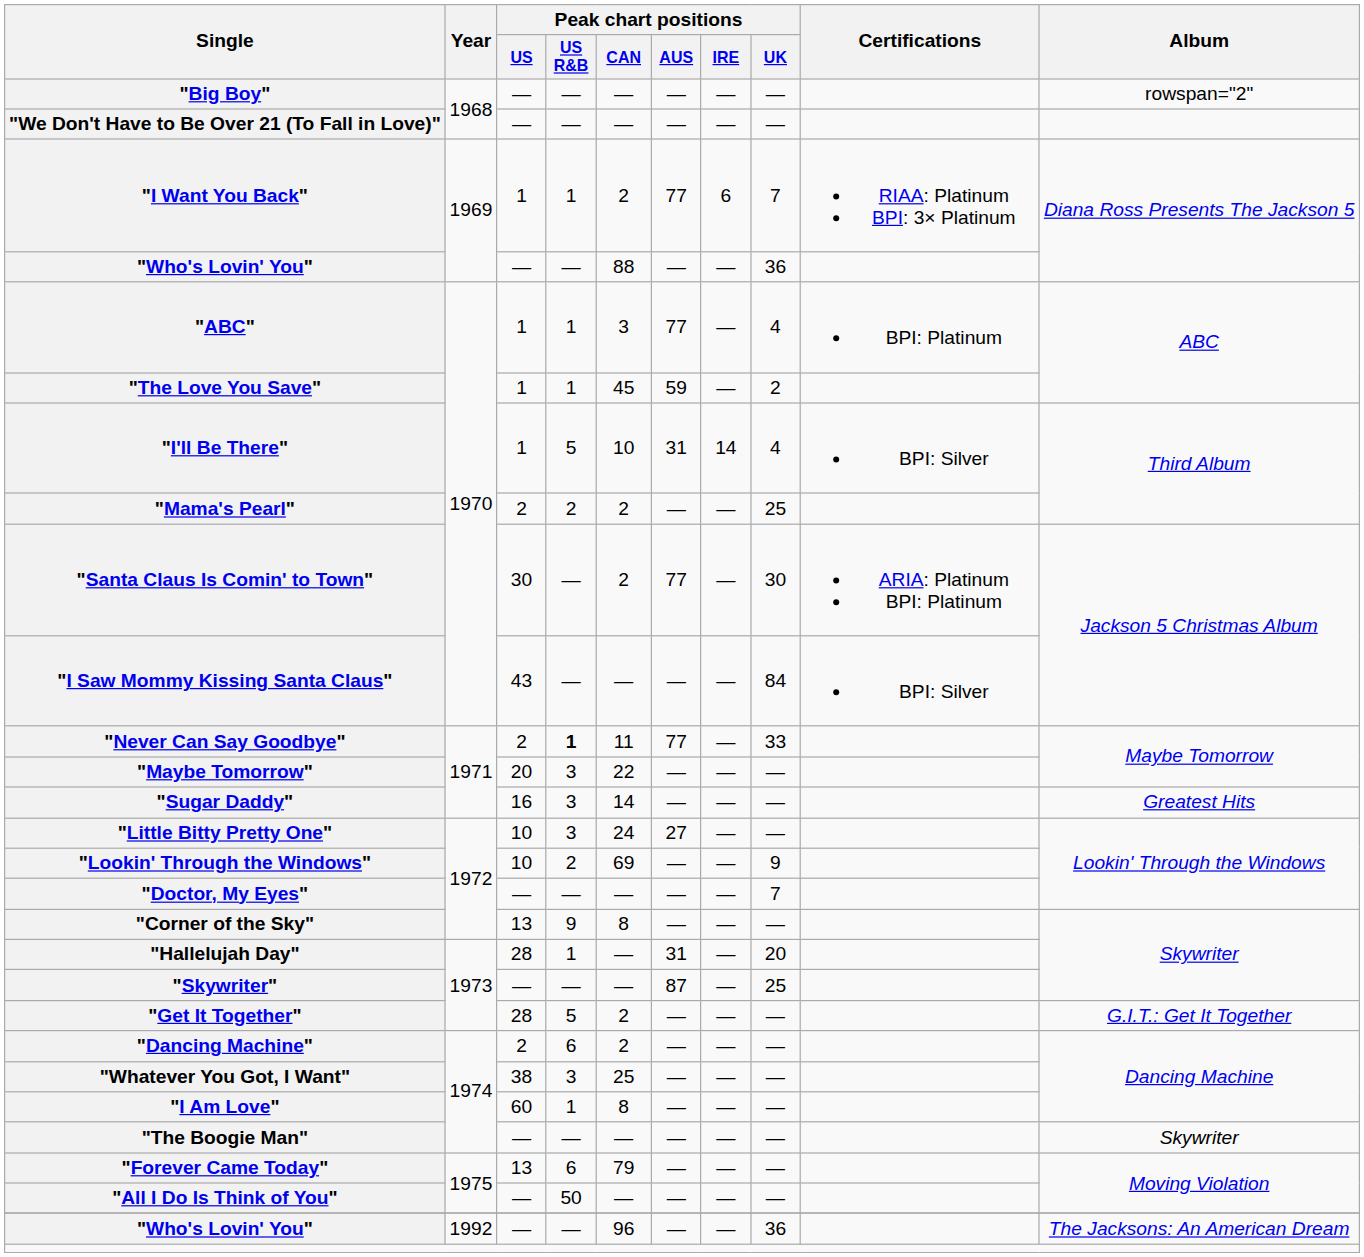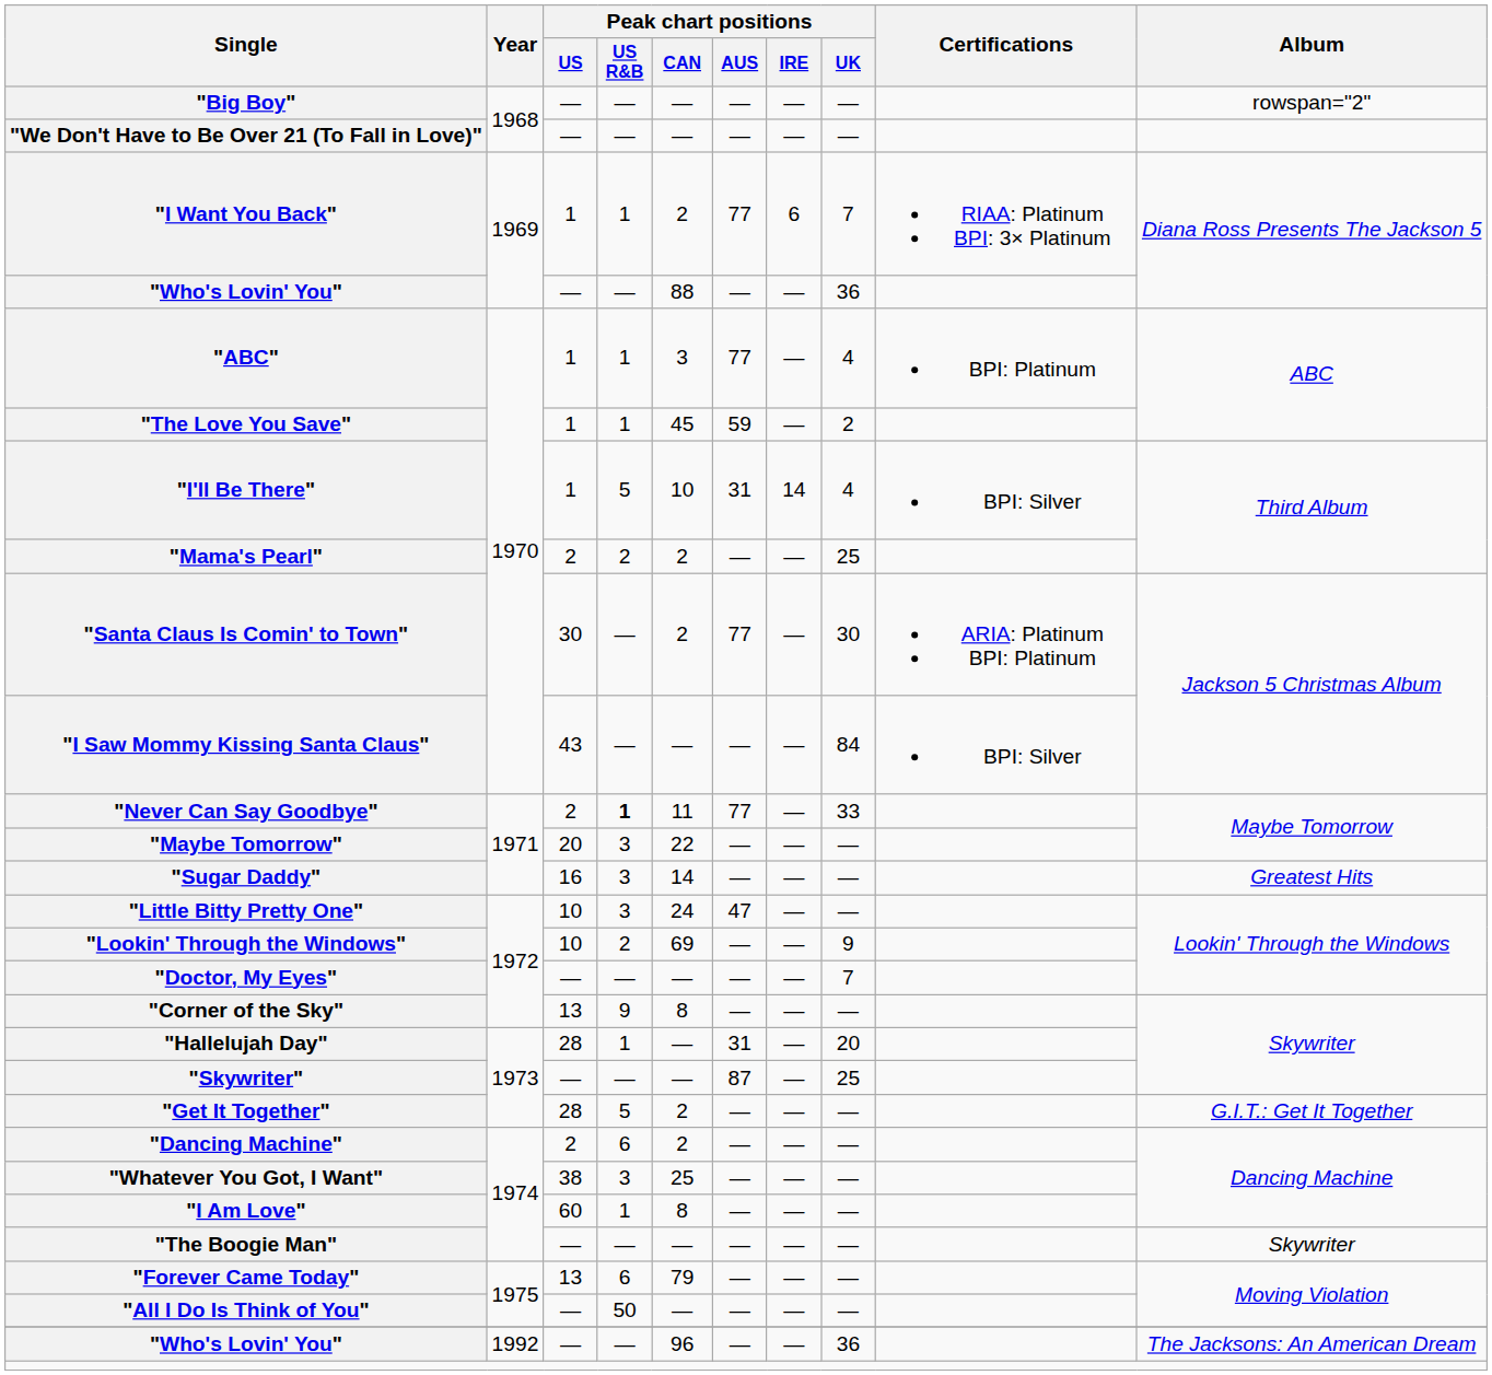"Little Bitty Pretty One" | Peak chart positions / AUS: 27 -> 47
